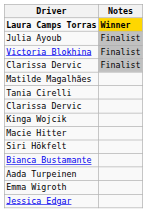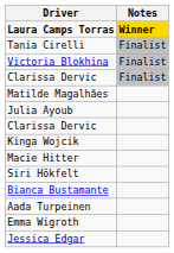row 3 | Driver: Julia Ayoub -> Tania Cirelli
row 7 | Driver: Tania Cirelli -> Julia Ayoub
